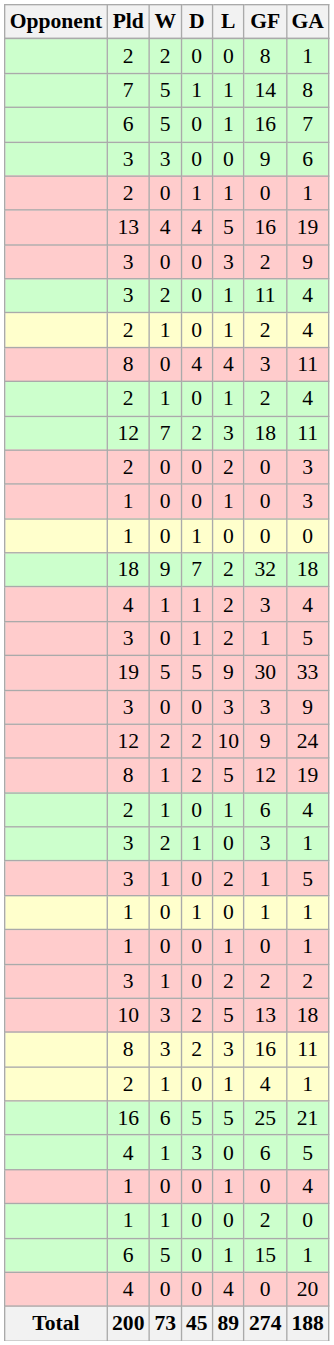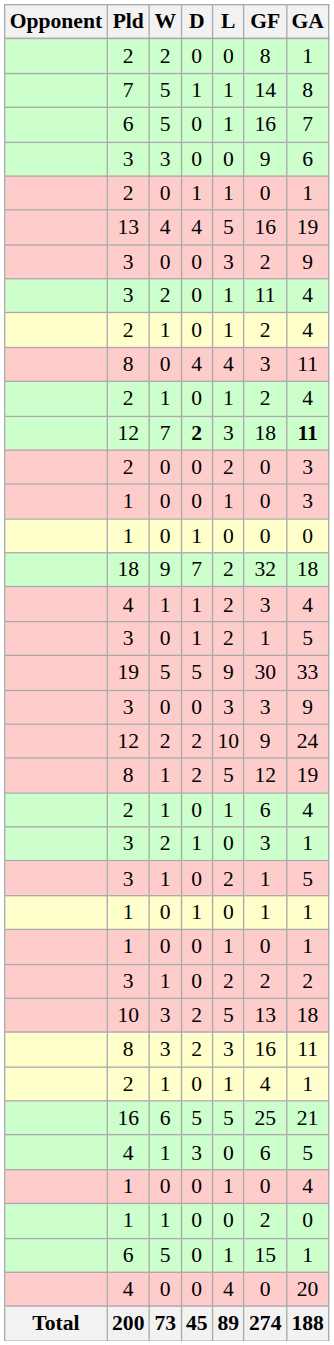12 / 7 | D: normal -> bold
12 / 7 | GA: normal -> bold
